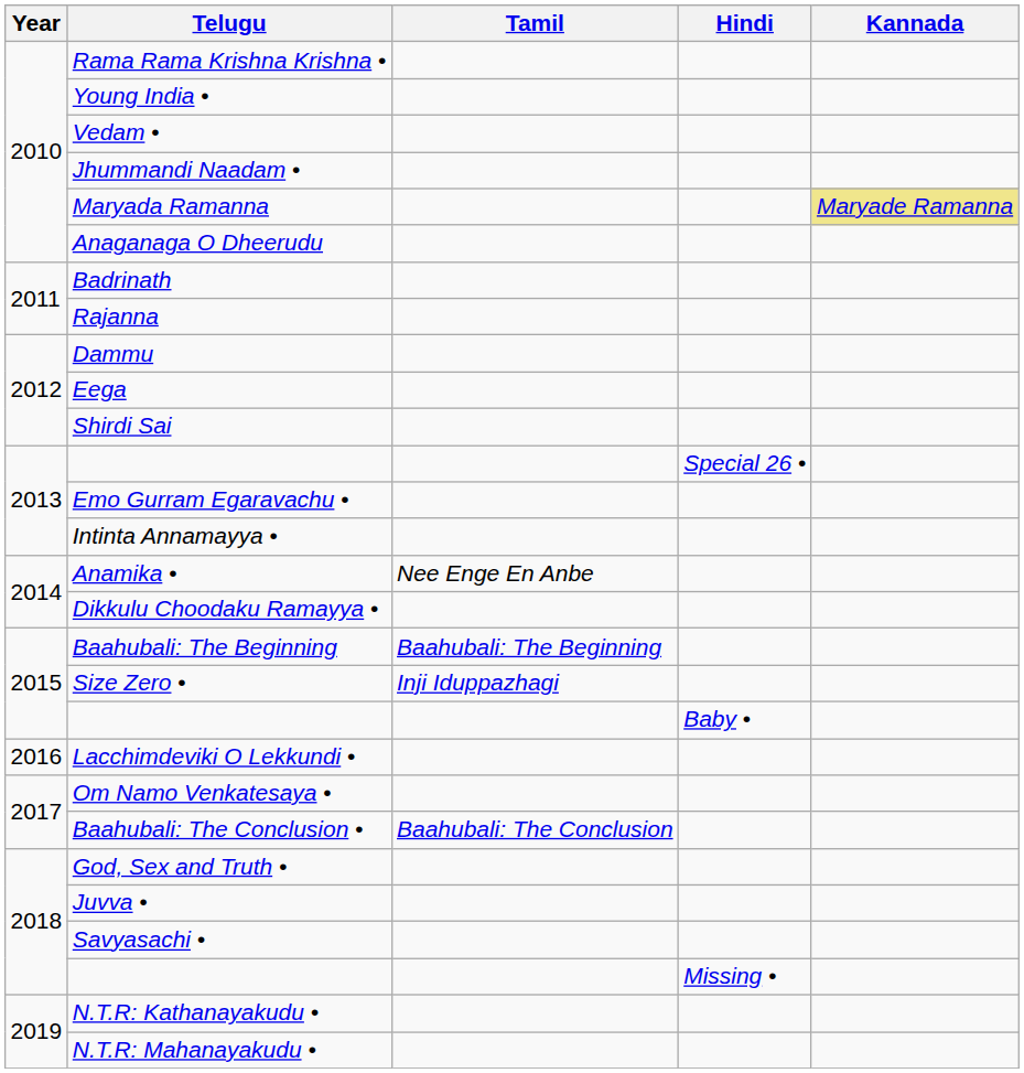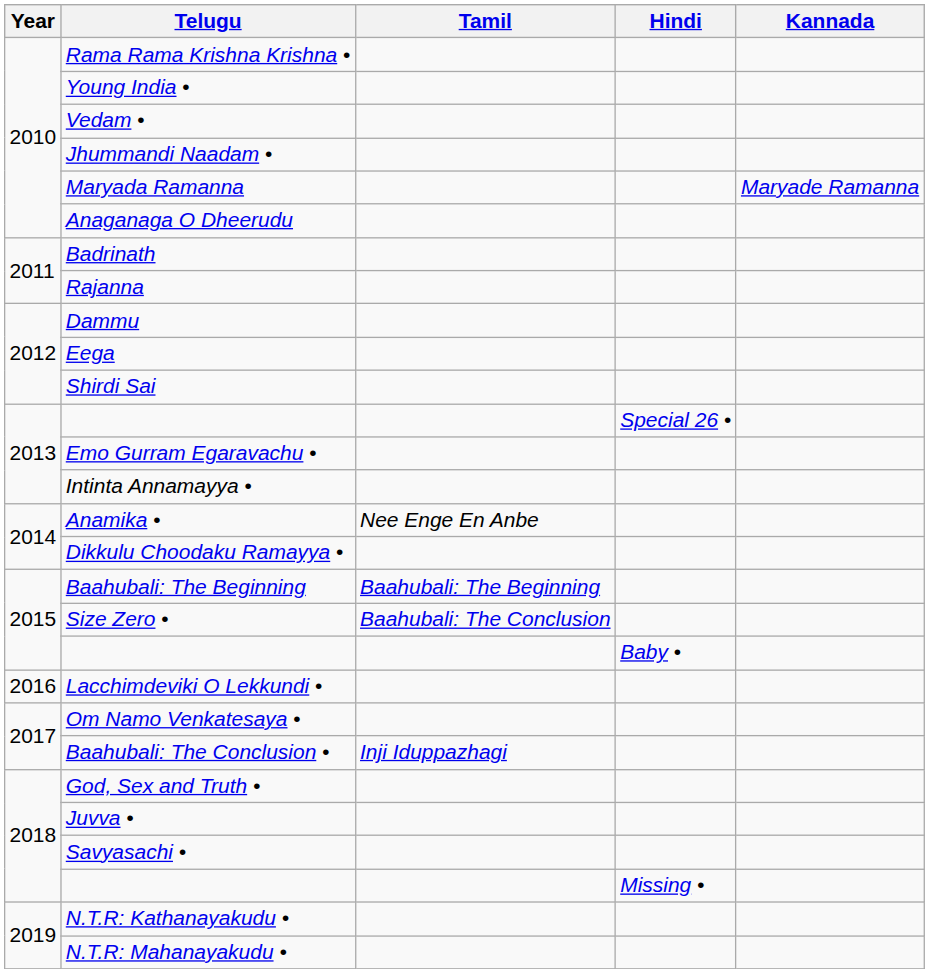Maryada Ramanna | Kannada: khaki background -> no background
Size Zero • | Tamil: Inji Iduppazhagi -> Baahubali: The Conclusion
Baahubali: The Conclusion • | Tamil: Baahubali: The Conclusion -> Inji Iduppazhagi
